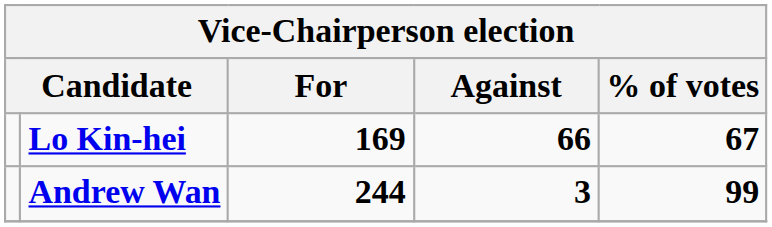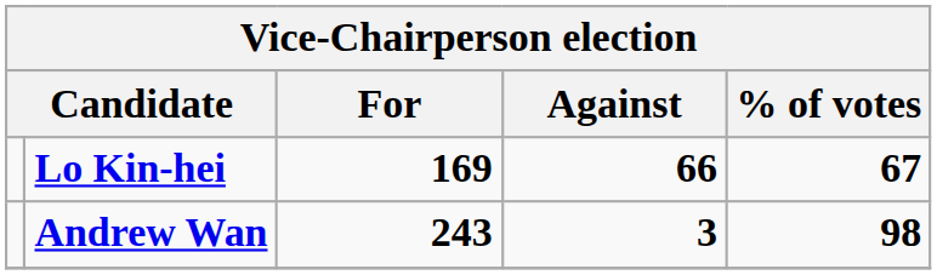Andrew Wan | For: 244 -> 243
Andrew Wan | % of votes: 99 -> 98
